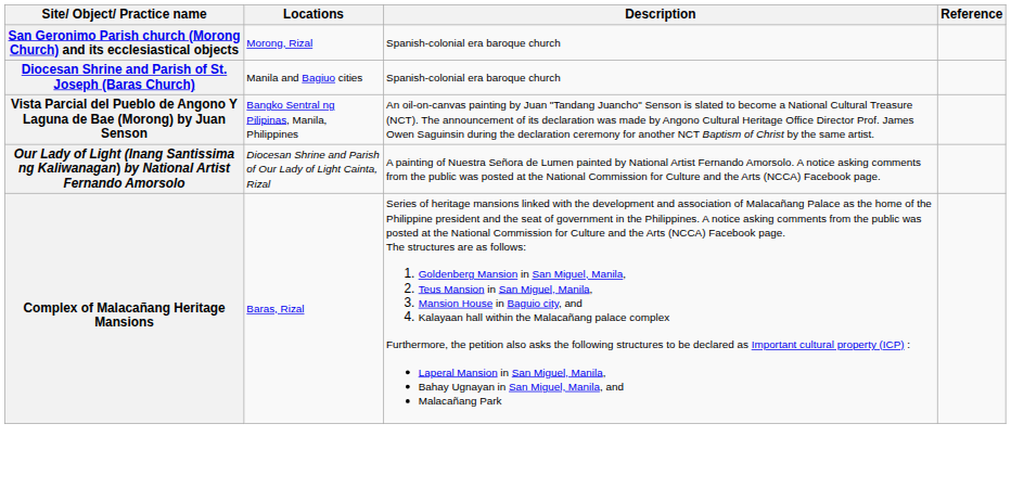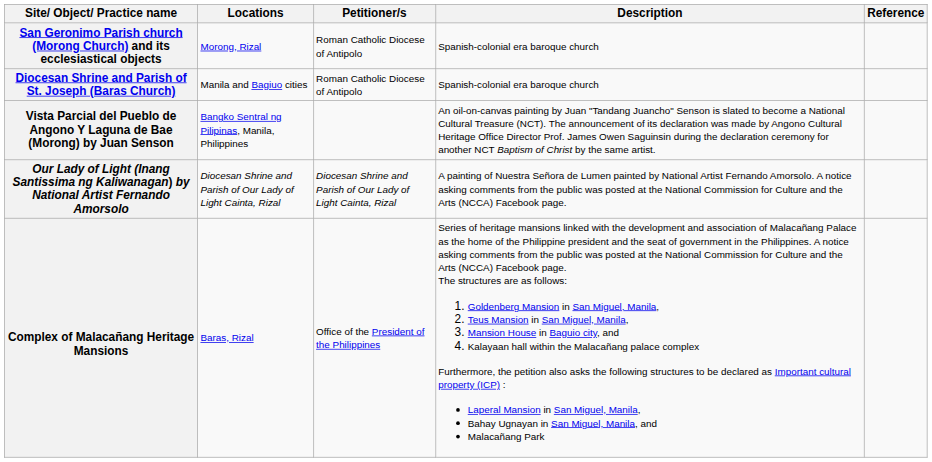+ column: Petitioner/s | Roman Catholic Diocese of Antipolo | Roman Catholic Diocese of Antipolo | Diocesan Shrine and Parish of Our Lady of Light Cainta, Rizal | Office of the President of the Philippines
